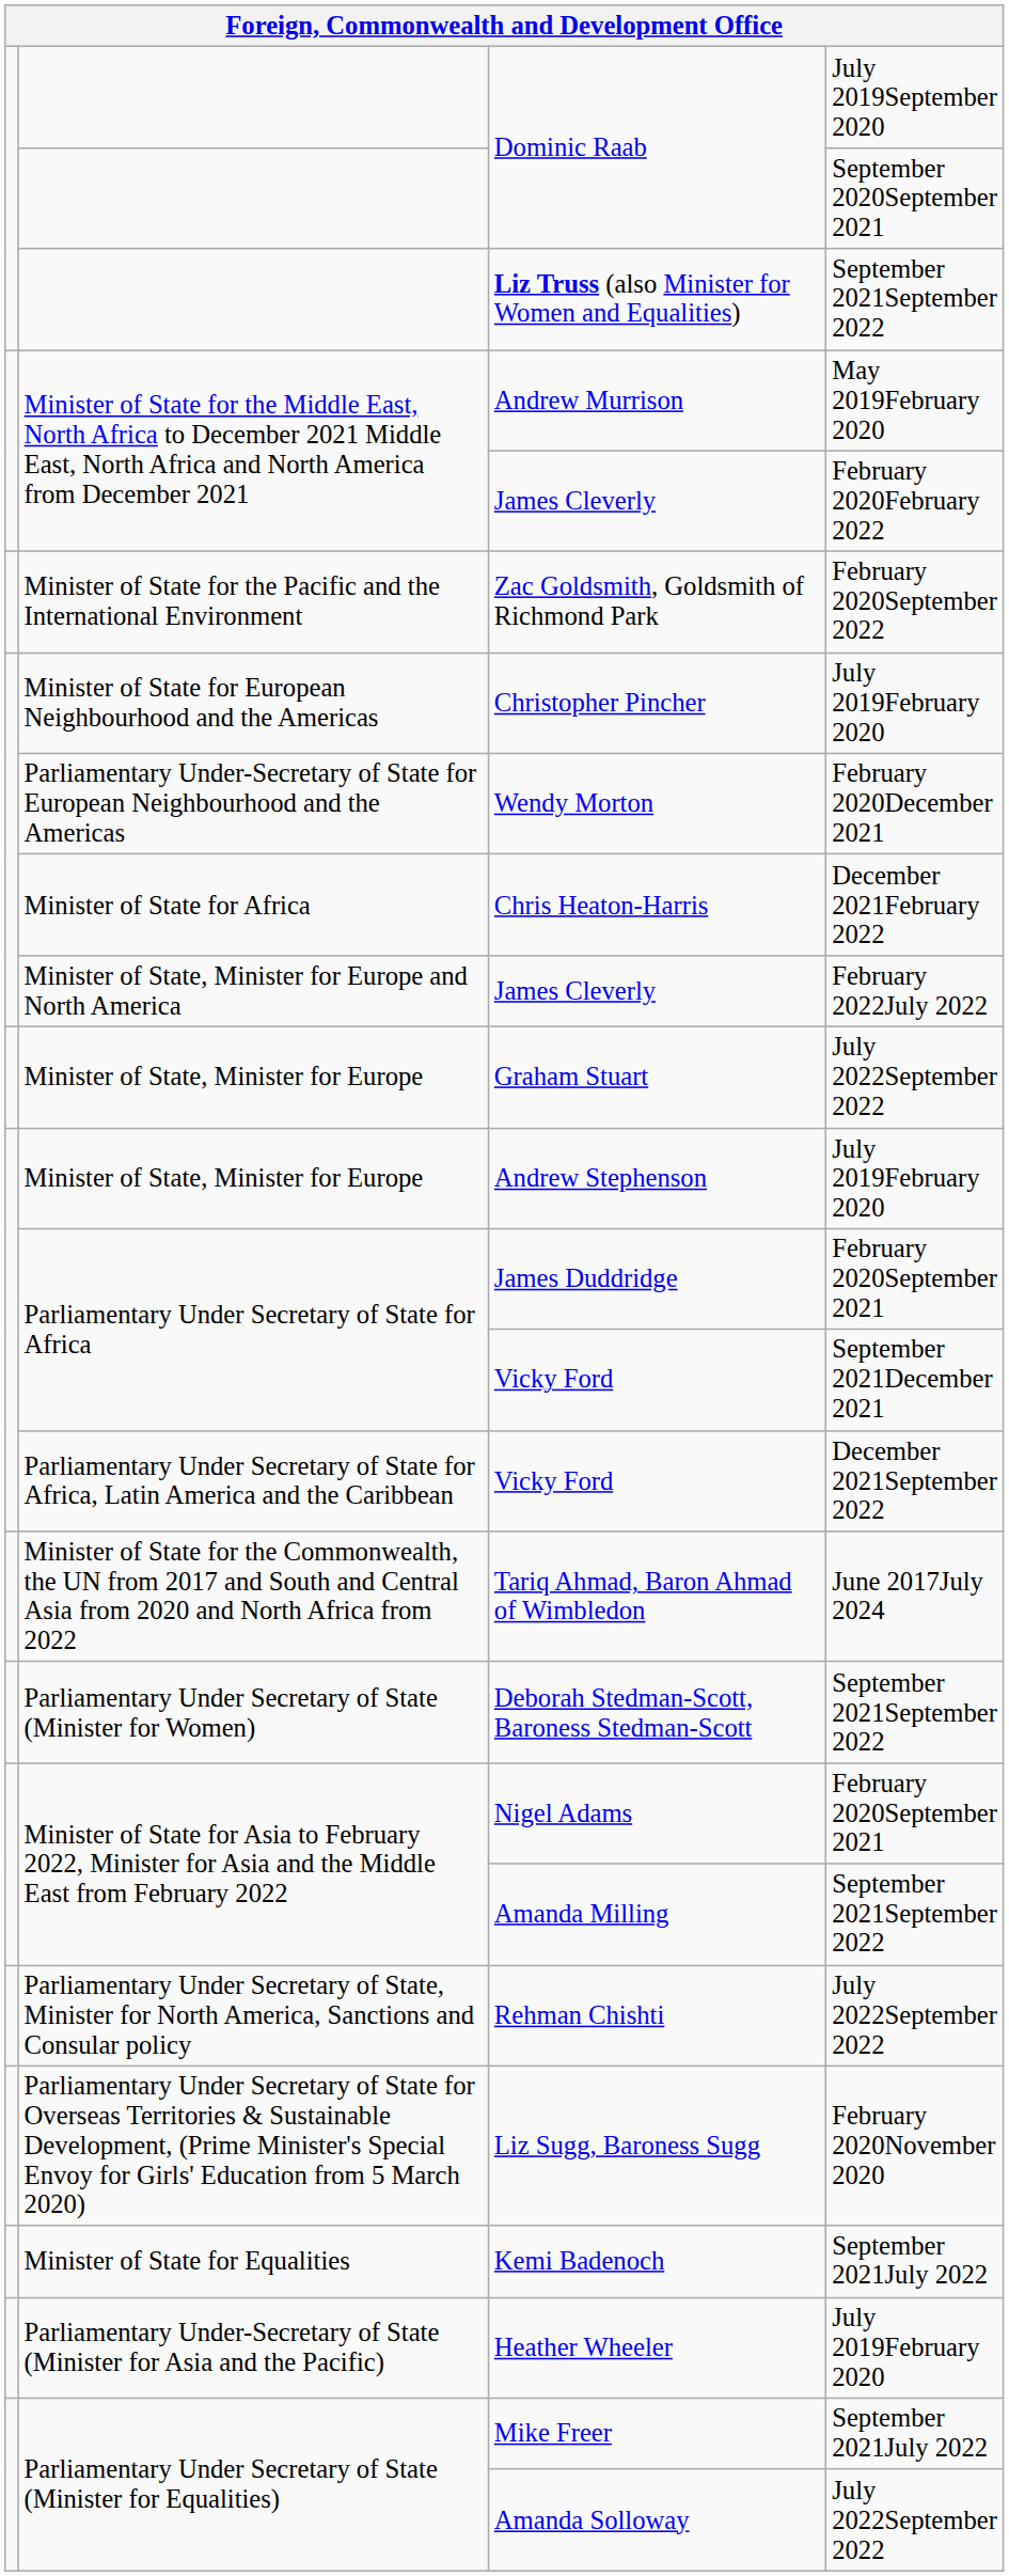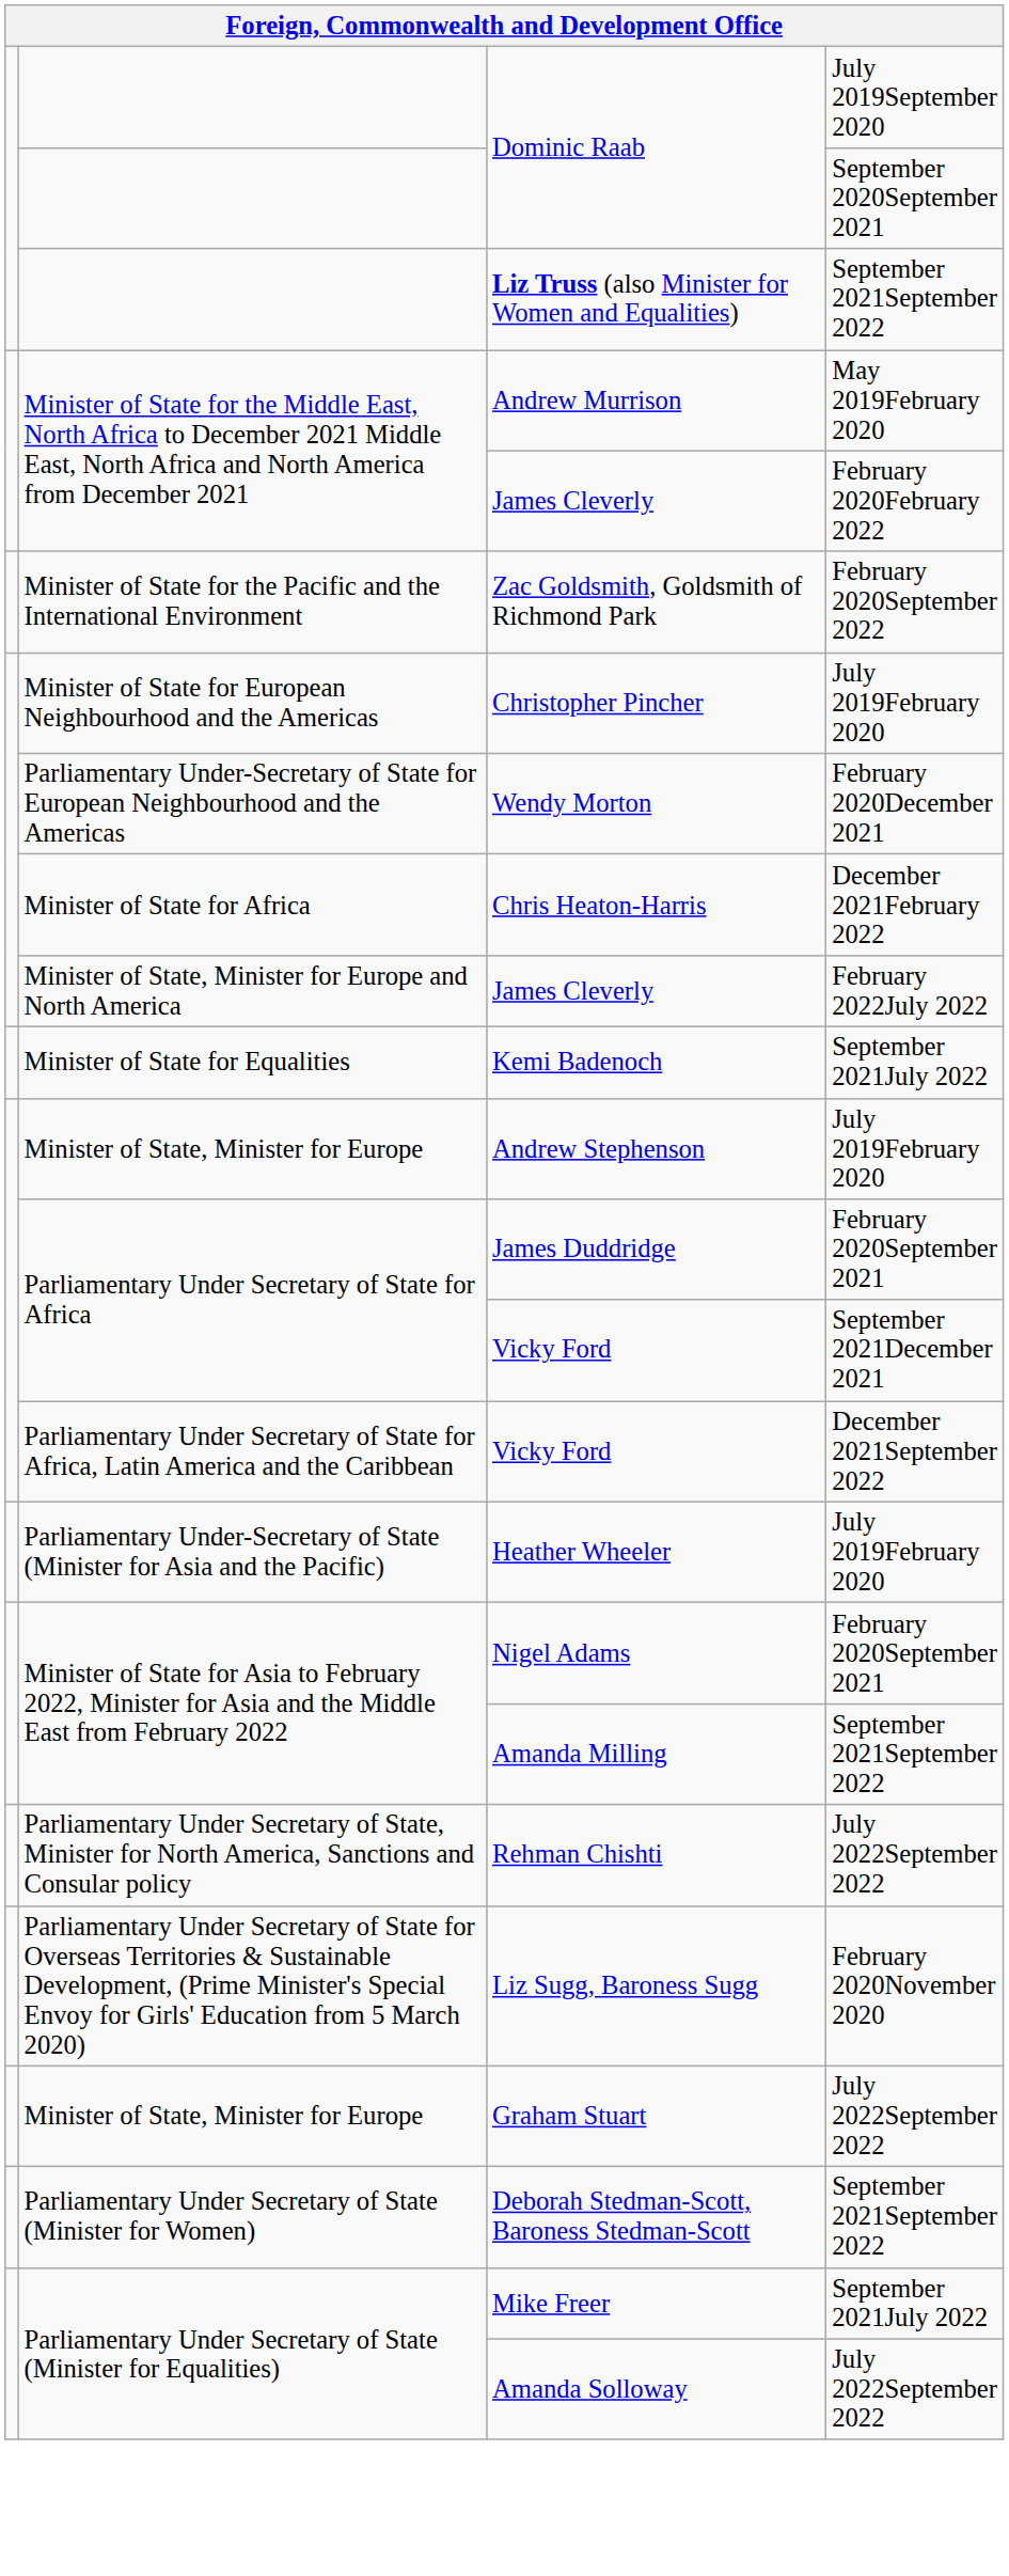rows swapped: Graham Stuart <-> Kemi Badenoch
- row: Minister of State for the Commonwealth, the UN from 2017 and South and Central Asia from 2020 and North Africa from 2022 | Tariq Ahmad, Baron Ahmad of Wimbledon | June 2017July 2024
rows swapped: Heather Wheeler <-> Deborah Stedman-Scott, Baroness Stedman-Scott
